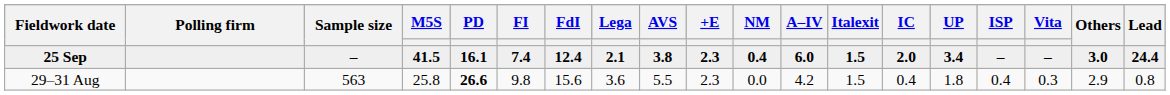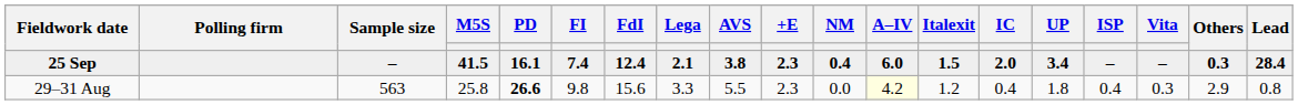25 Sep | Others: 3.0 -> 0.3
25 Sep | Lead: 24.4 -> 28.4
29–31 Aug | Lega: 3.6 -> 3.3
29–31 Aug | A–IV: no background -> lightyellow background
29–31 Aug | Italexit: 1.5 -> 1.2
